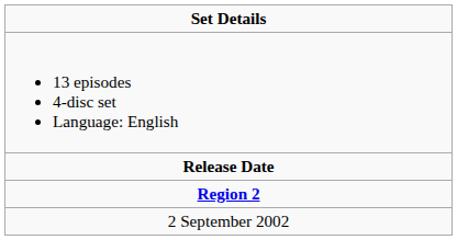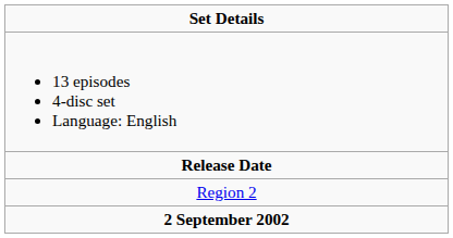Region 2 | column 1: bold -> normal
2 September 2002 | column 1: normal -> bold
